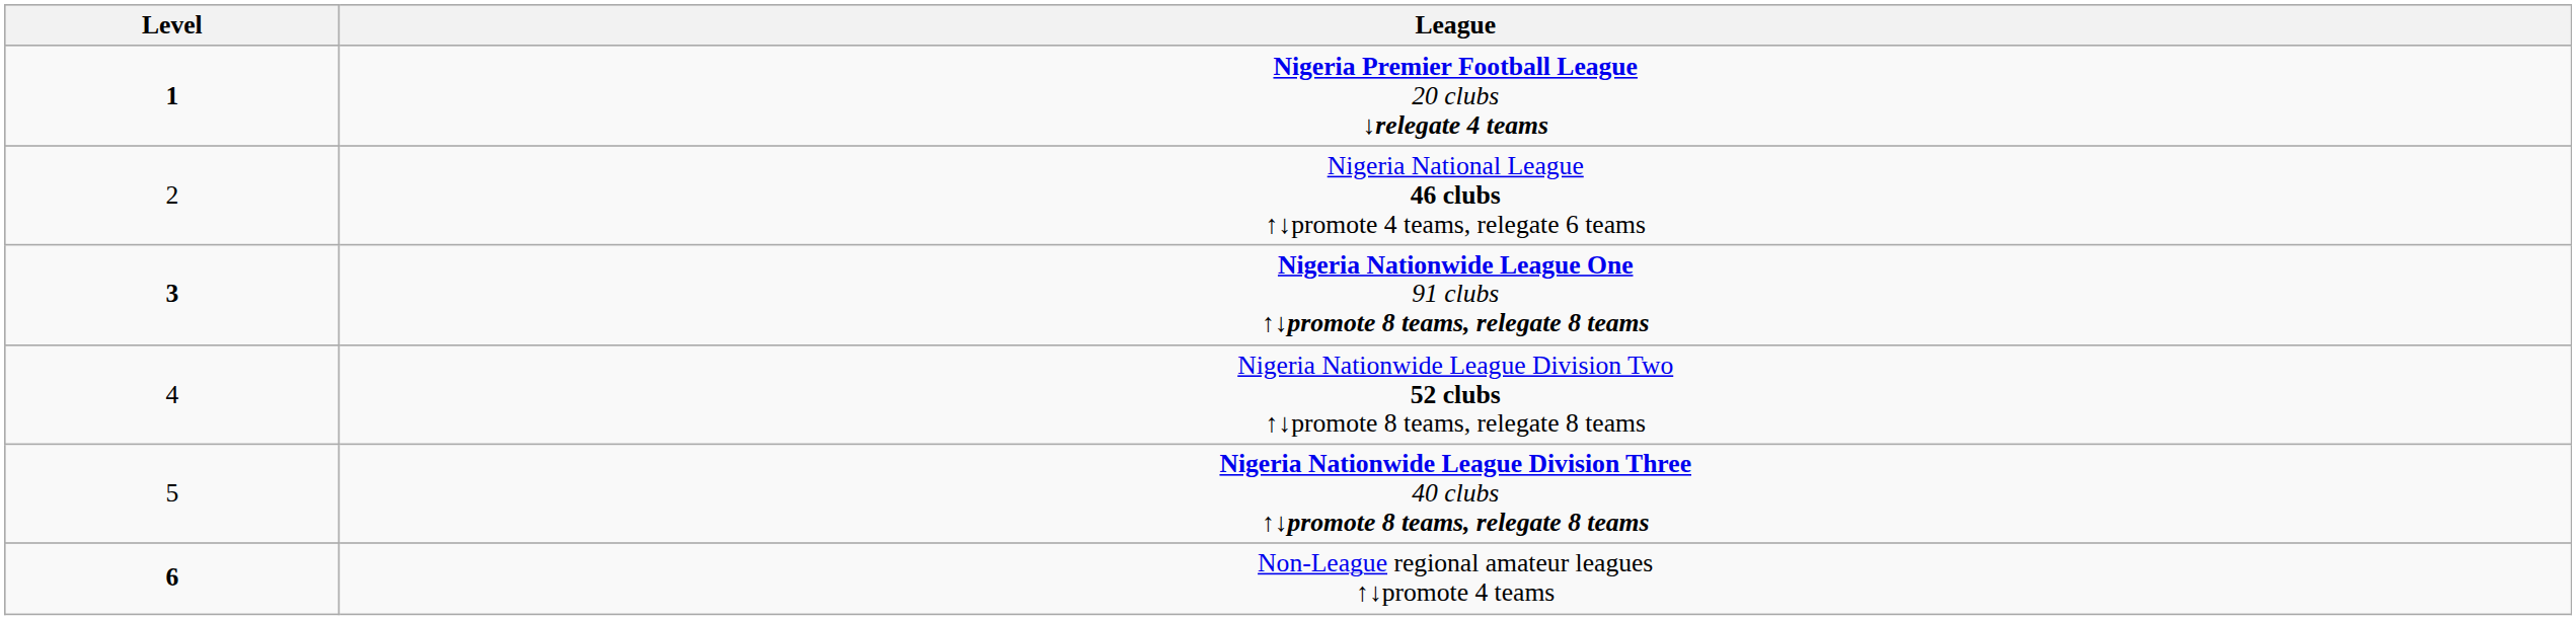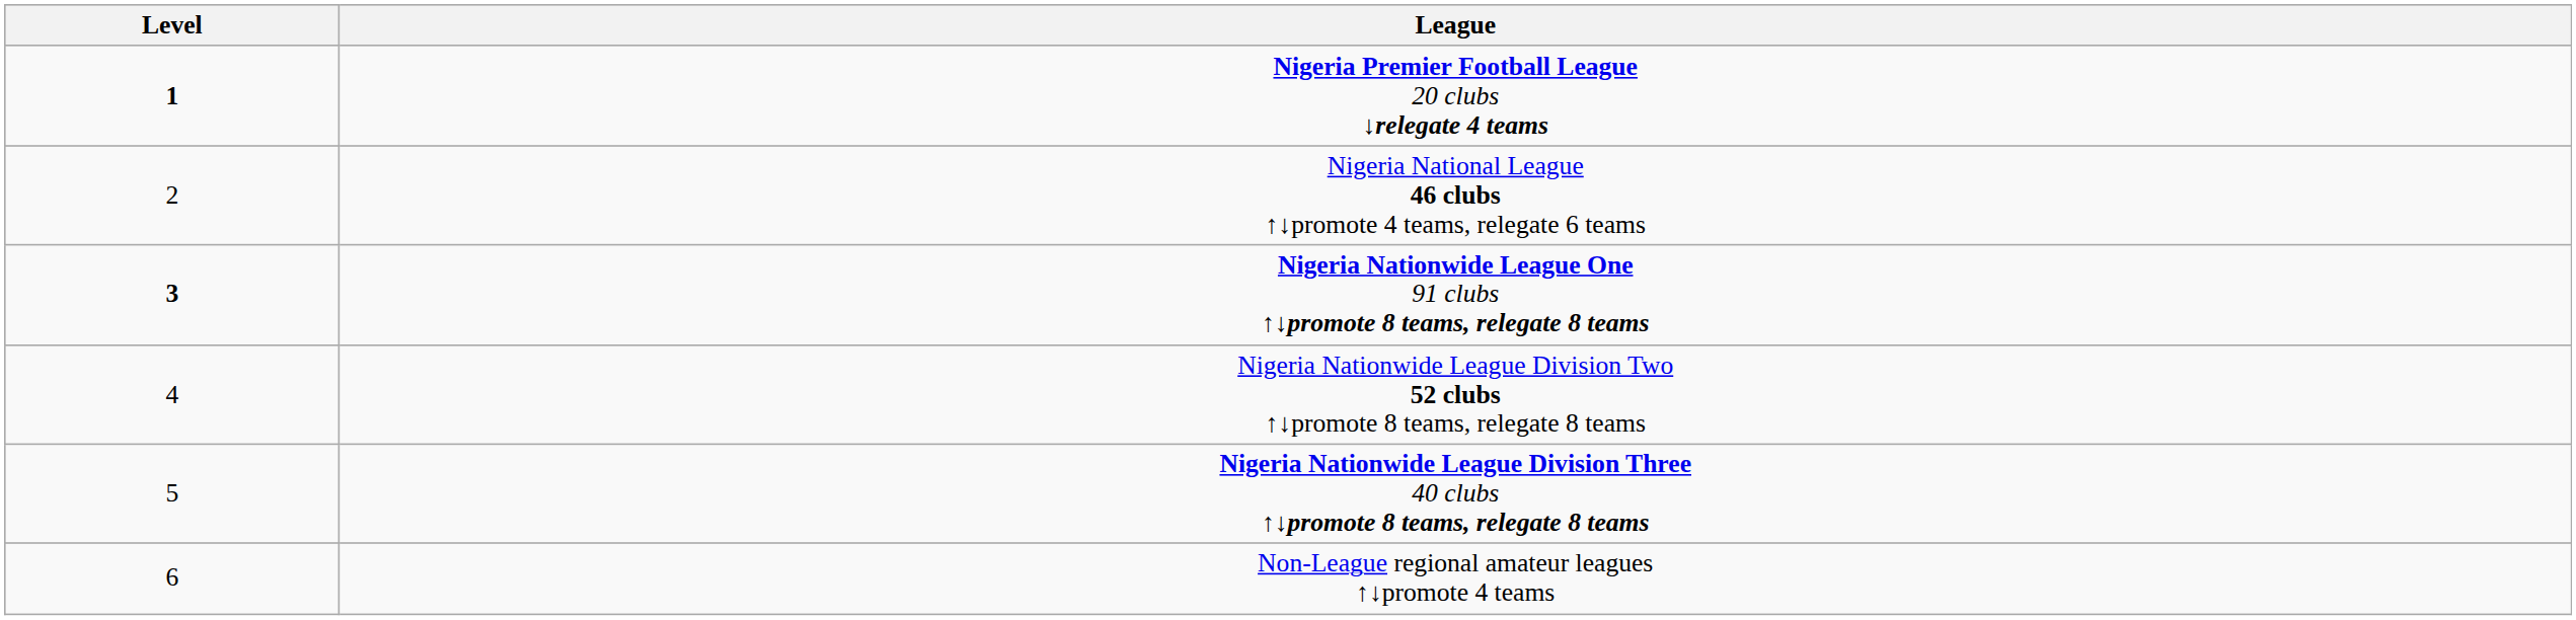Non-League regional amateur leagues ↑↓promote 4 teams | Level: bold -> normal
